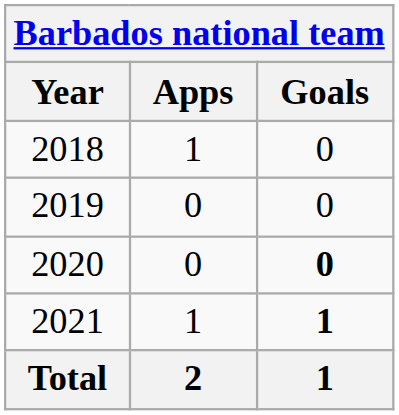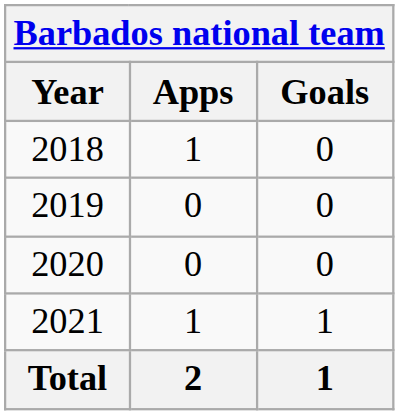2020 | Goals: bold -> normal
2021 | Goals: bold -> normal
